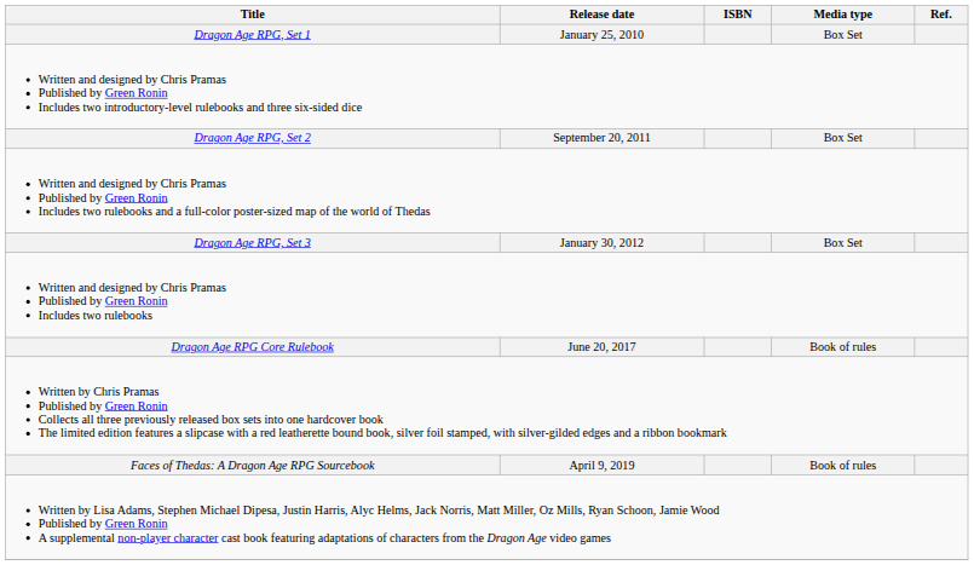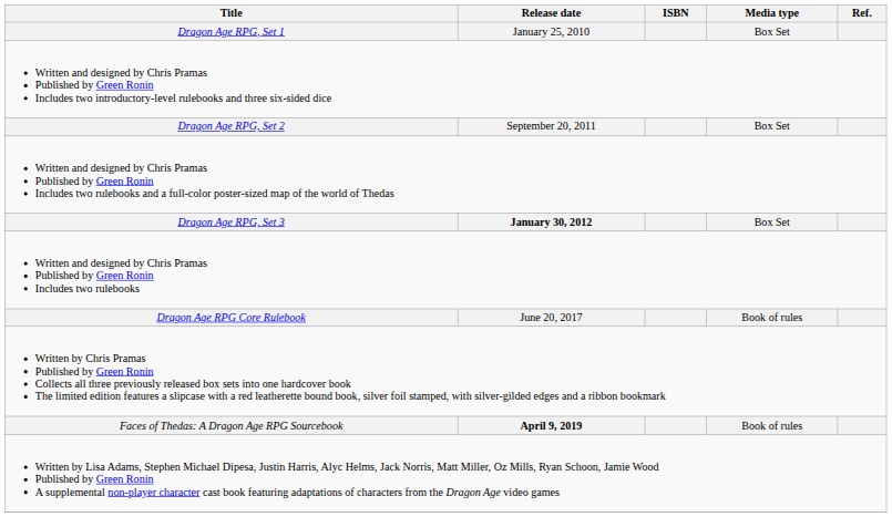Dragon Age RPG, Set 3 | Release date: normal -> bold
Faces of Thedas: A Dragon Age RPG Sourcebook | Release date: normal -> bold
